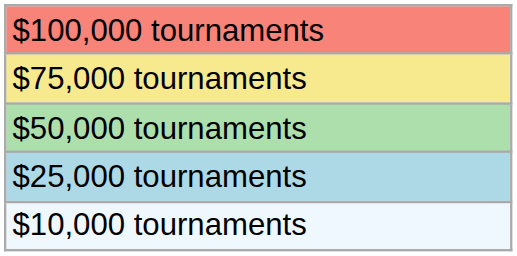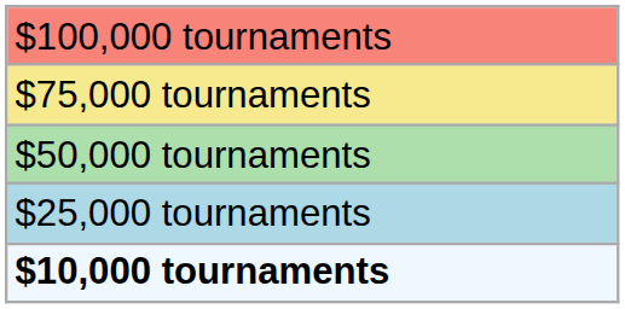row 5 | column 1: normal -> bold
